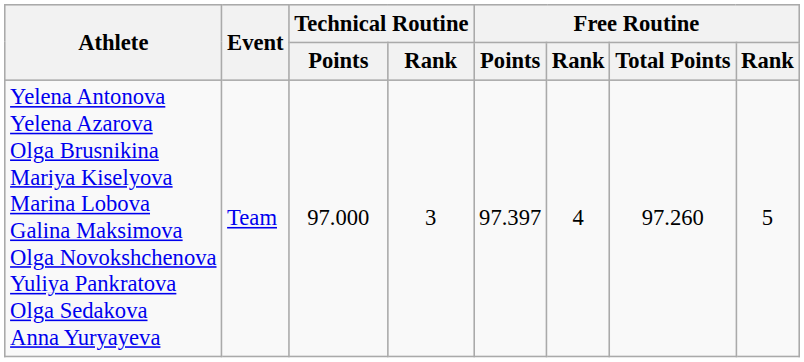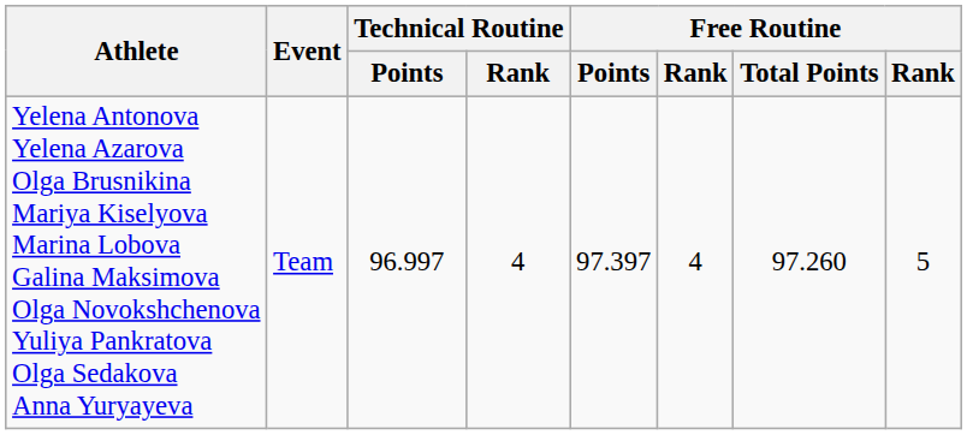row 3 | Technical Routine / Points: 97.000 -> 96.997
row 3 | Technical Routine / Rank: 3 -> 4
